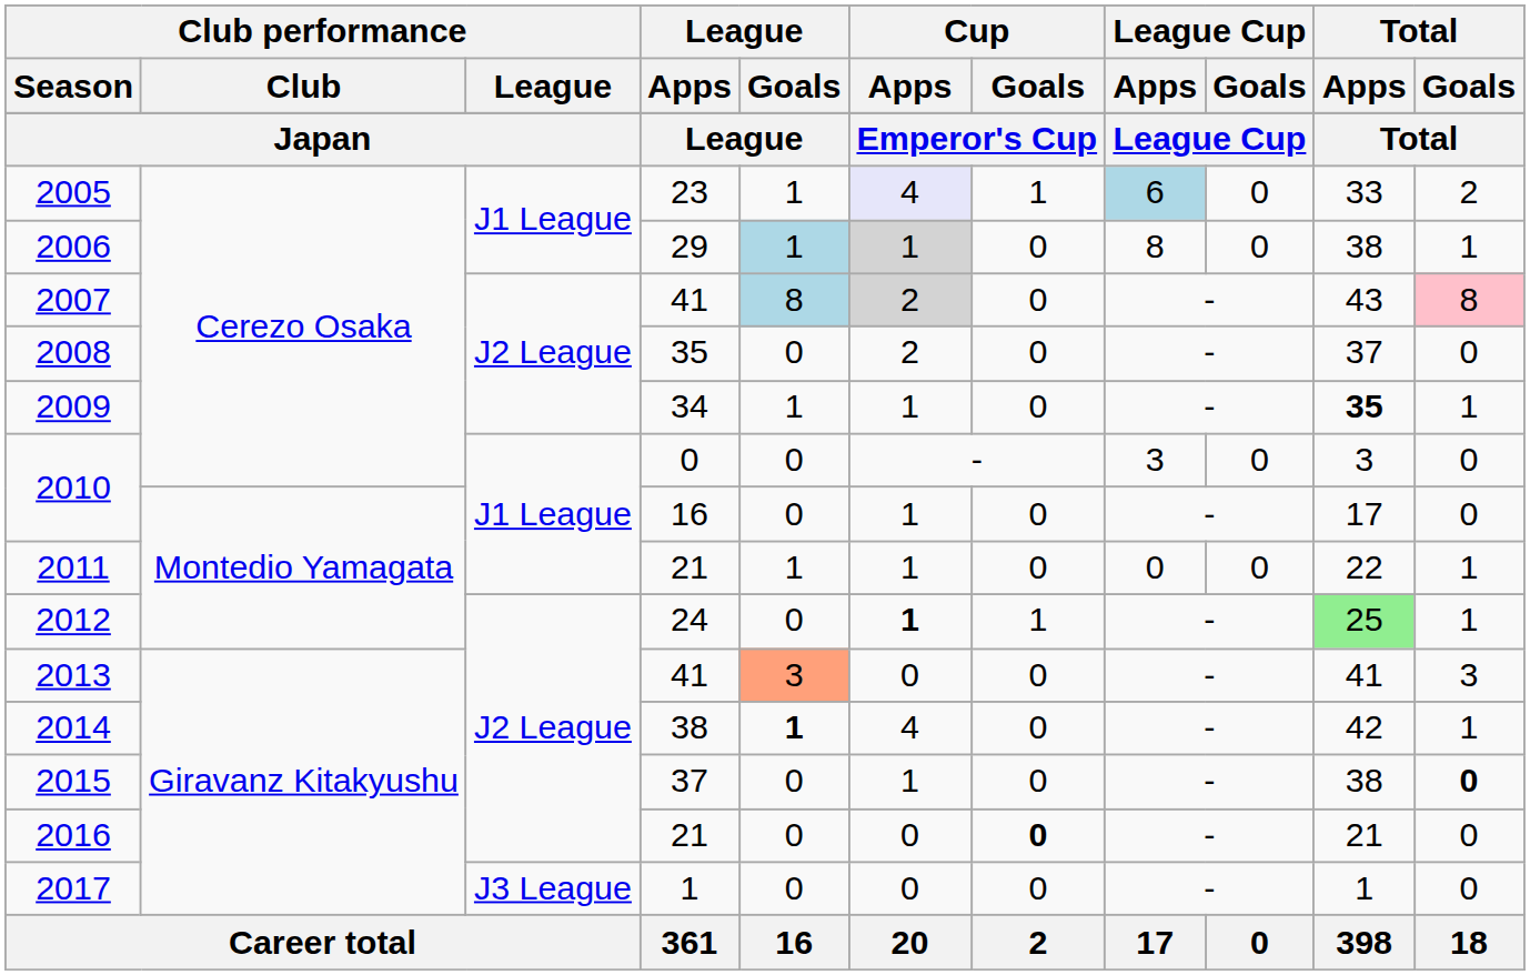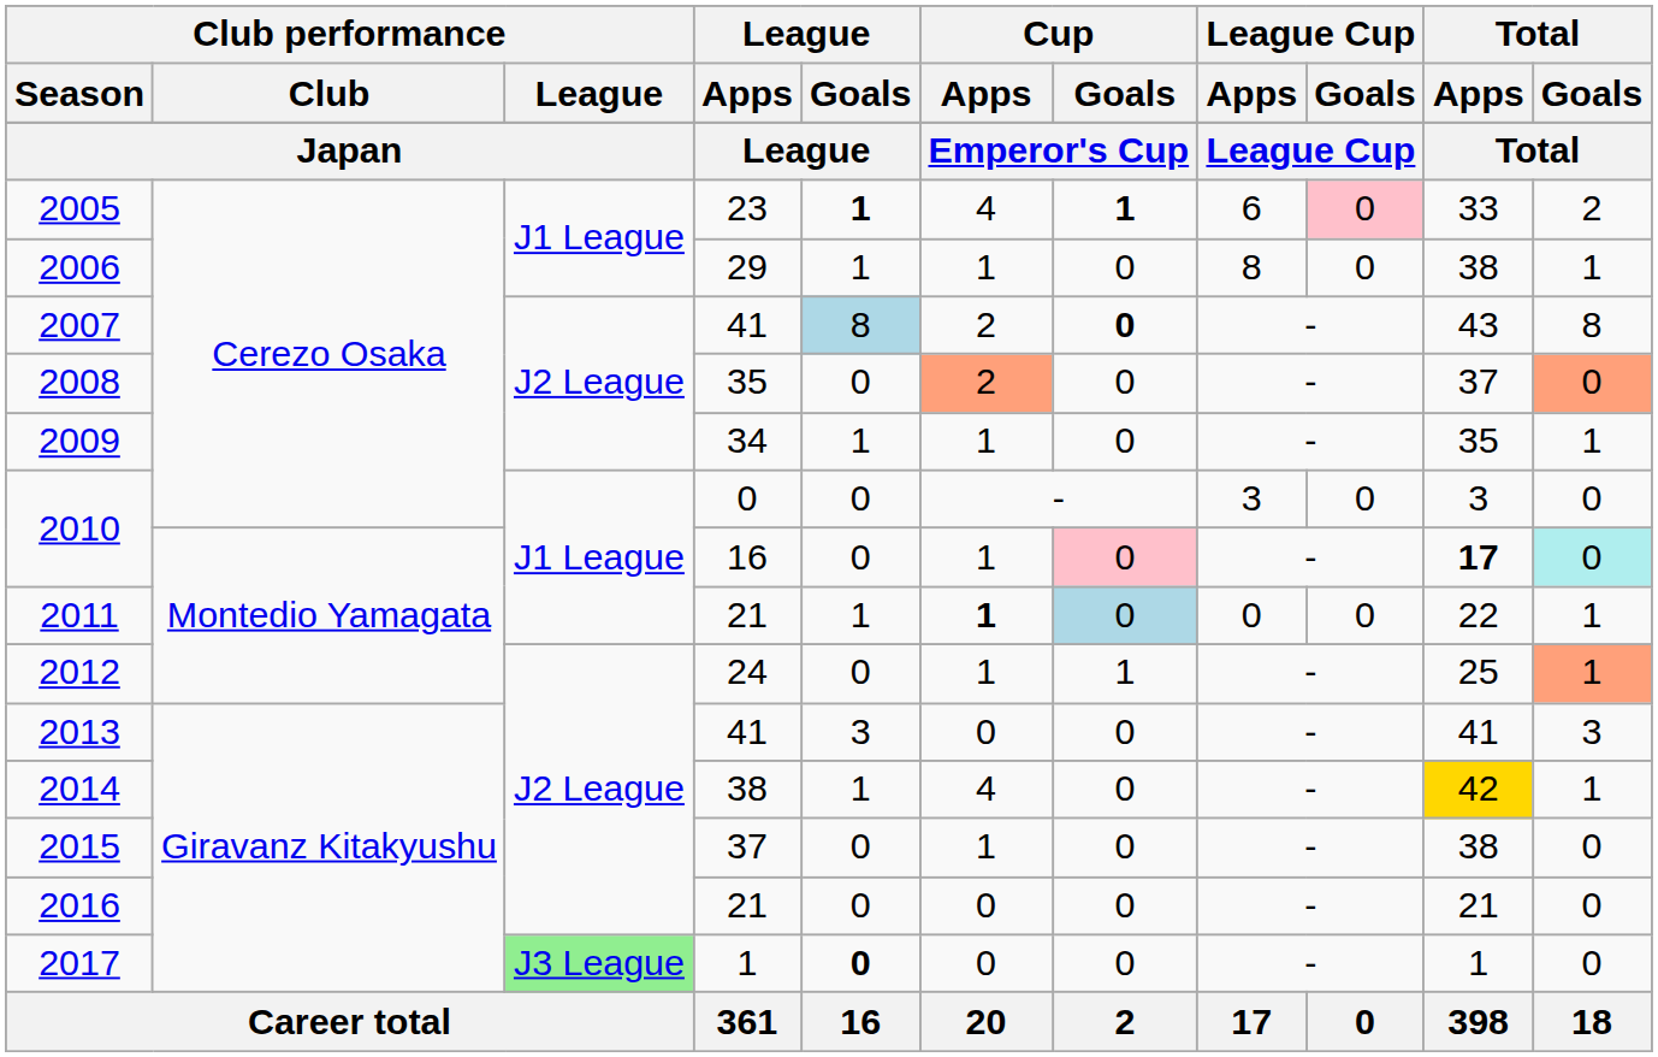2005 | League / Goals: normal -> bold
2005 | Cup / Apps: lavender background -> no background
2005 | Cup / Goals: normal -> bold
2005 | League Cup / Apps: lightblue background -> no background
2005 | League Cup / Goals: no background -> pink background
2006 | League / Goals: lightblue background -> no background
2006 | Cup / Apps: lightgrey background -> no background
2007 | Cup / Apps: lightgrey background -> no background
2007 | Cup / Goals: normal -> bold
2007 | Total / Goals: pink background -> no background
2008 | Cup / Apps: no background -> lightsalmon background
2008 | Total / Goals: no background -> lightsalmon background
2009 | Total / Apps: bold -> normal
2010 / 16 | Cup / Goals: no background -> pink background
2010 / 16 | Total / Apps: normal -> bold
2010 / 16 | Total / Goals: no background -> paleturquoise background
2011 | Cup / Apps: normal -> bold
2011 | Cup / Goals: no background -> lightblue background
2012 | Cup / Apps: bold -> normal
2012 | Total / Apps: lightgreen background -> no background
2012 | Total / Goals: no background -> lightsalmon background
2013 | League / Goals: lightsalmon background -> no background
2014 | League / Goals: bold -> normal
2014 | Total / Apps: no background -> gold background
2015 | Total / Goals: bold -> normal
2016 | Cup / Goals: bold -> normal
2017 | Club performance / League: no background -> lightgreen background
2017 | League / Goals: normal -> bold
